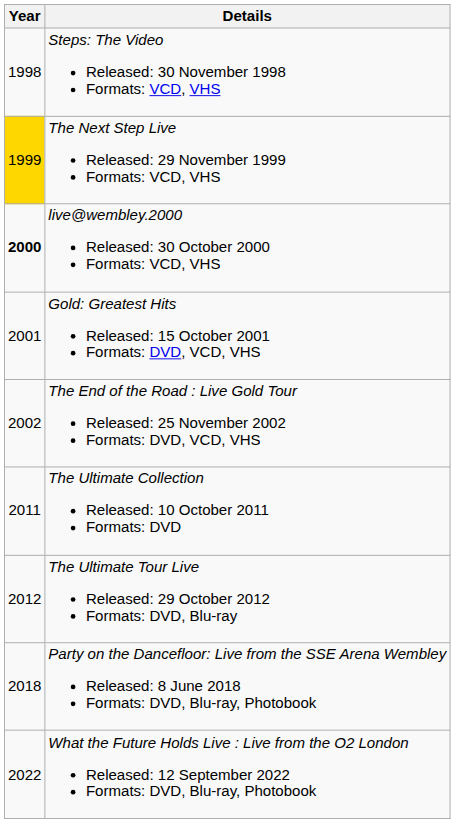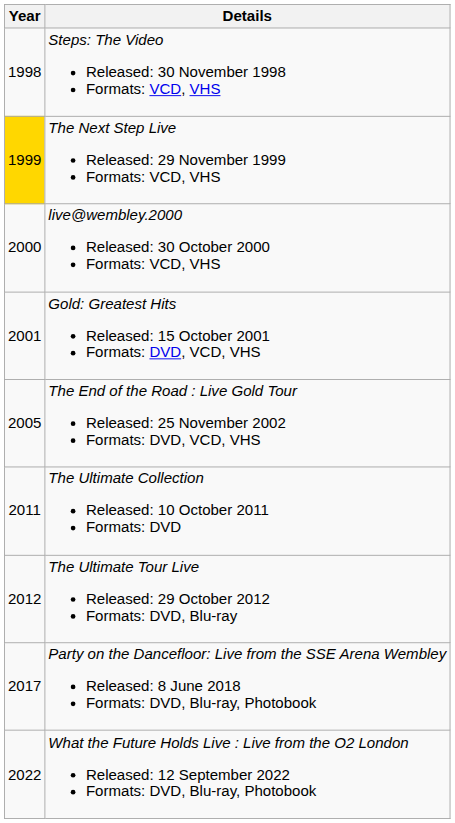row 4 | Year: bold -> normal
row 6 | Year: 2002 -> 2005
row 9 | Year: 2018 -> 2017
